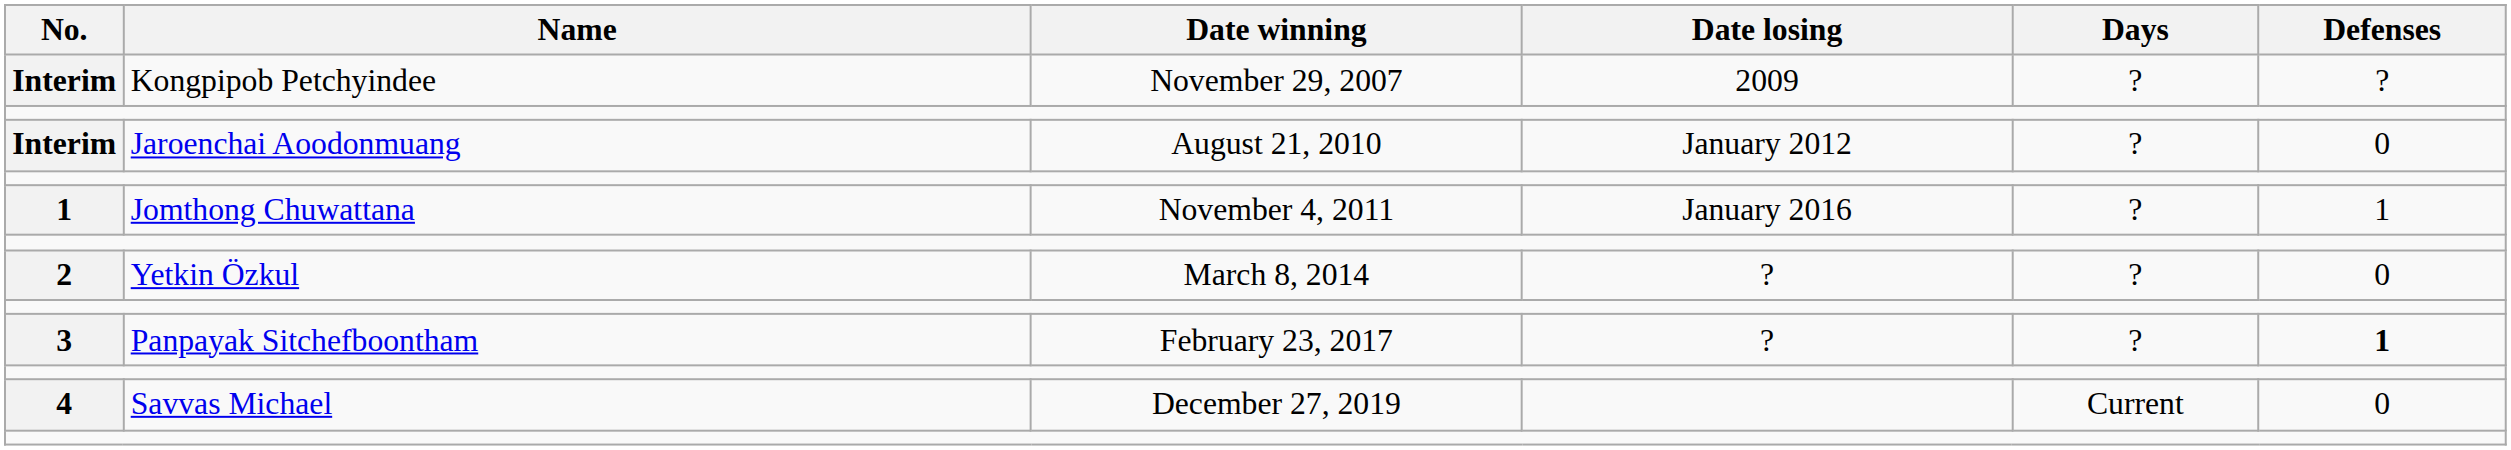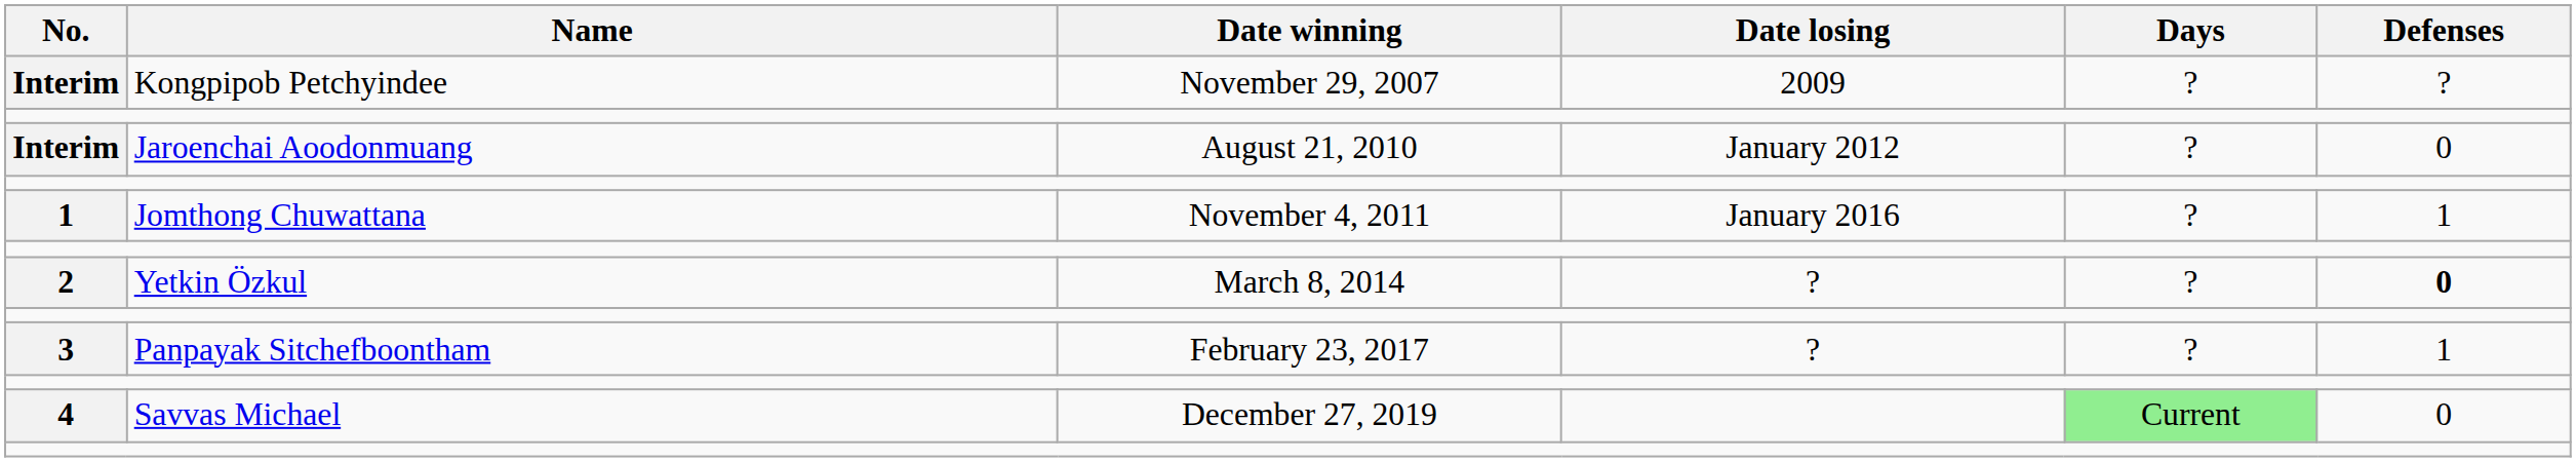Yetkin Özkul | Defenses: normal -> bold
Panpayak Sitchefboontham | Defenses: bold -> normal
Savvas Michael | Days: no background -> lightgreen background
